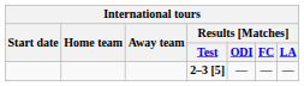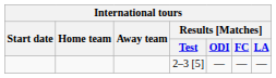row 4 | Results [Matches] / Test: bold -> normal
